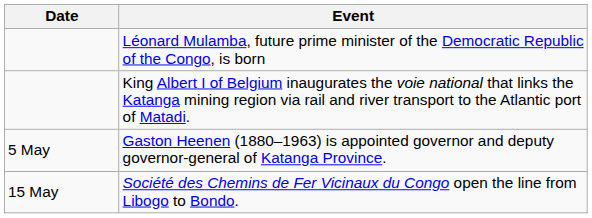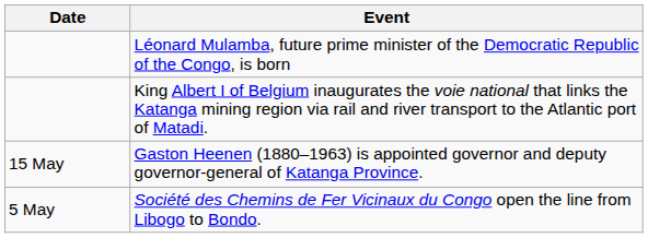row 4 | Date: 5 May -> 15 May
row 5 | Date: 15 May -> 5 May
